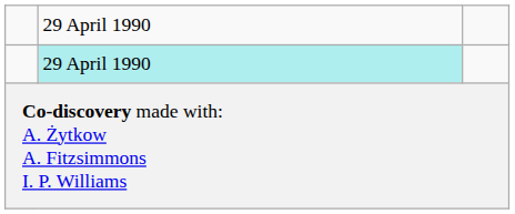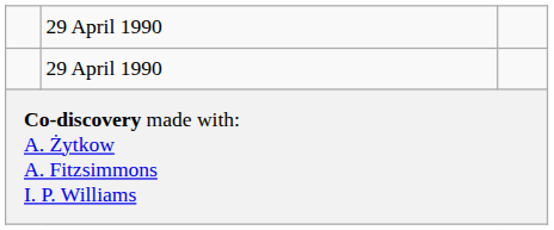row 2 | column 2: paleturquoise background -> no background
